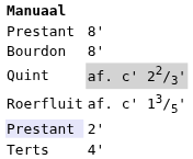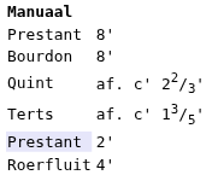row 4 | column 2: lightgrey background -> no background
row 5 | column 1: Roerfluit -> Terts
row 7 | column 1: Terts -> Roerfluit
